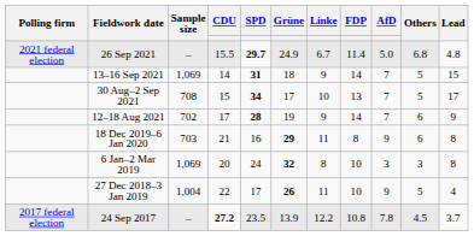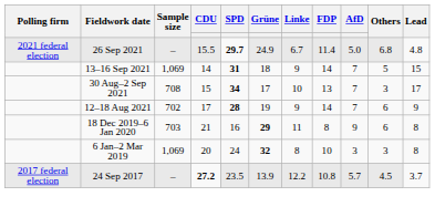30 Aug–2 Sep 2021 | Others: 5 -> 3
- row: 27 Dec 2018–3 Jan 2019 | 1,004 | 22 | 17 | 26 | 11 | 10 | 9 | 5 | 4
24 Sep 2017 | AfD: 7.8 -> 5.7
